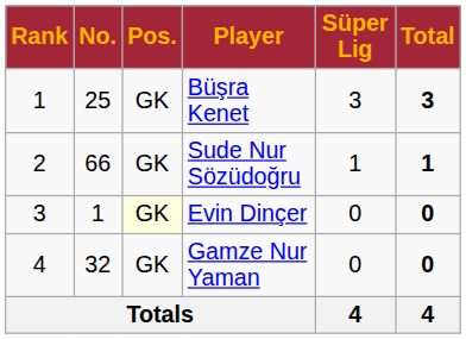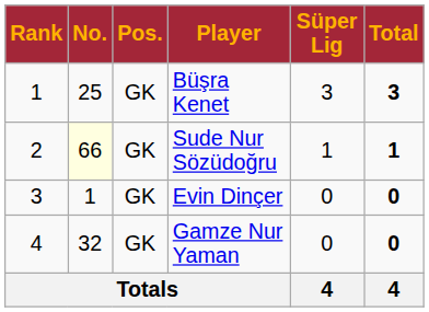Sude Nur Sözüdoğru | No.: no background -> lightyellow background
Evin Dinçer | Pos.: lightyellow background -> no background
